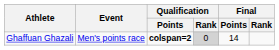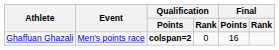Ghaffuan Ghazali | Qualification / Rank: lightgrey background -> no background
Ghaffuan Ghazali | Final / Points: 14 -> 16
